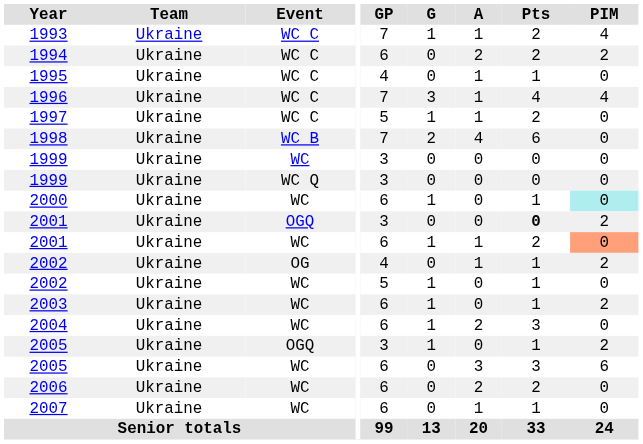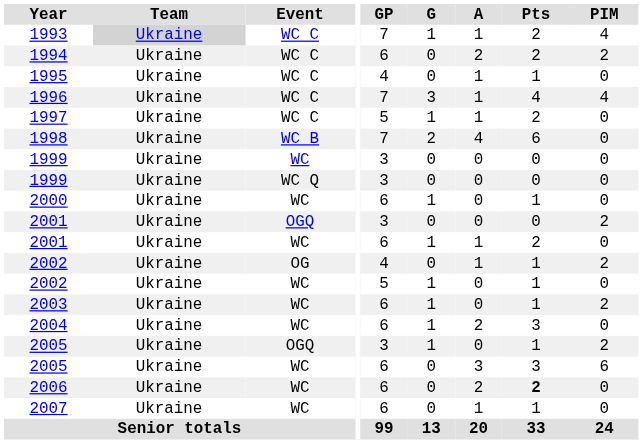1993 | Team: no background -> lightgrey background
2000 | PIM: paleturquoise background -> no background
2001 / OGQ | Pts: bold -> normal
2001 / WC | PIM: lightsalmon background -> no background
2006 | Pts: normal -> bold
